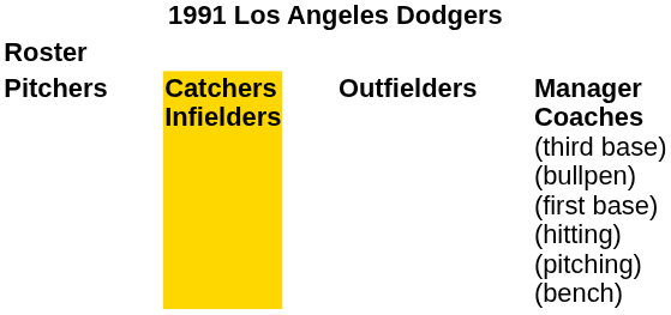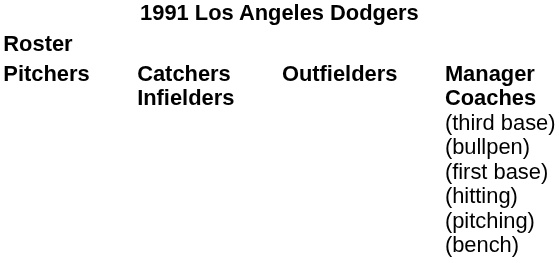Pitchers | column 2: gold background -> no background
